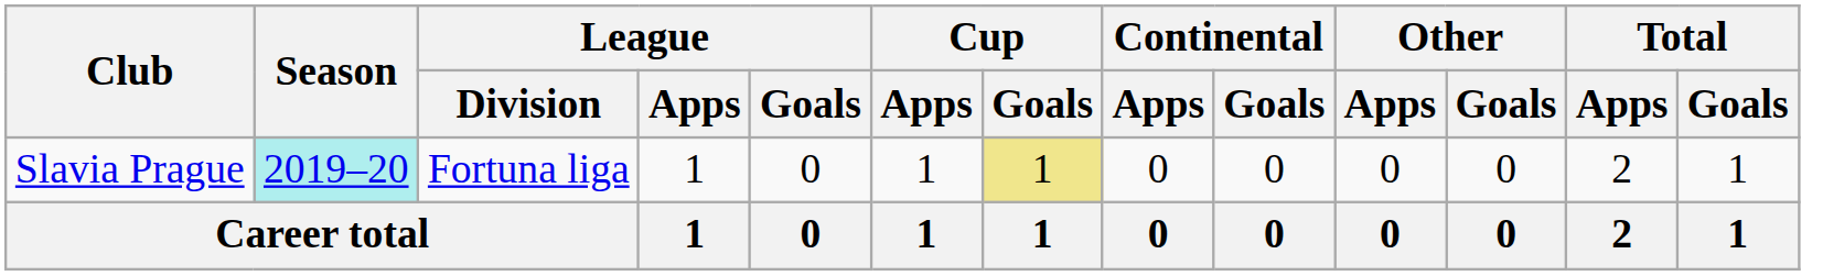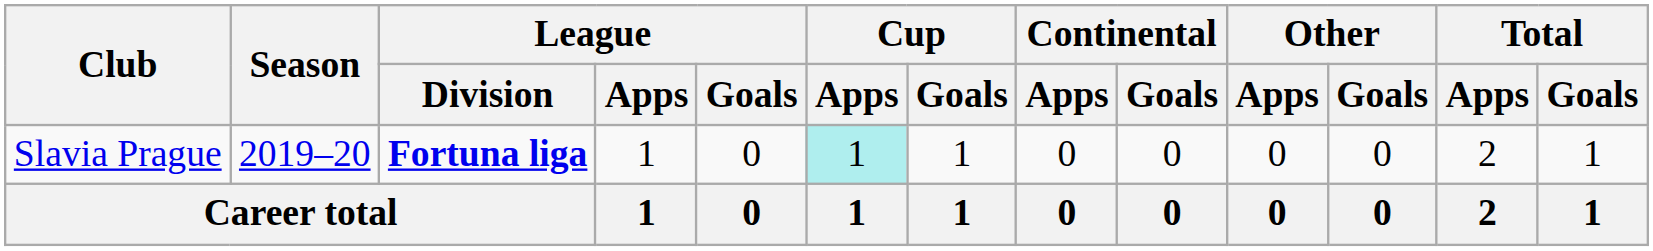Slavia Prague | Season: paleturquoise background -> no background
Slavia Prague | League / Division: normal -> bold
Slavia Prague | Cup / Apps: no background -> paleturquoise background
Slavia Prague | Cup / Goals: khaki background -> no background
